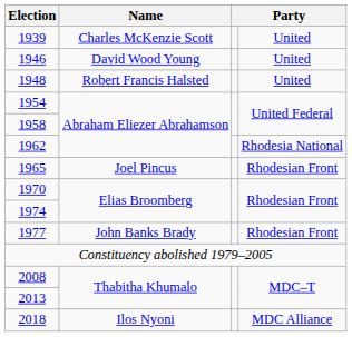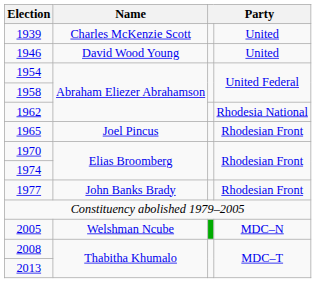- row: 1948 | Robert Francis Halsted | United
+ row: 2005 | Welshman Ncube | MDC–N
- row: 2018 | Ilos Nyoni | MDC Alliance
